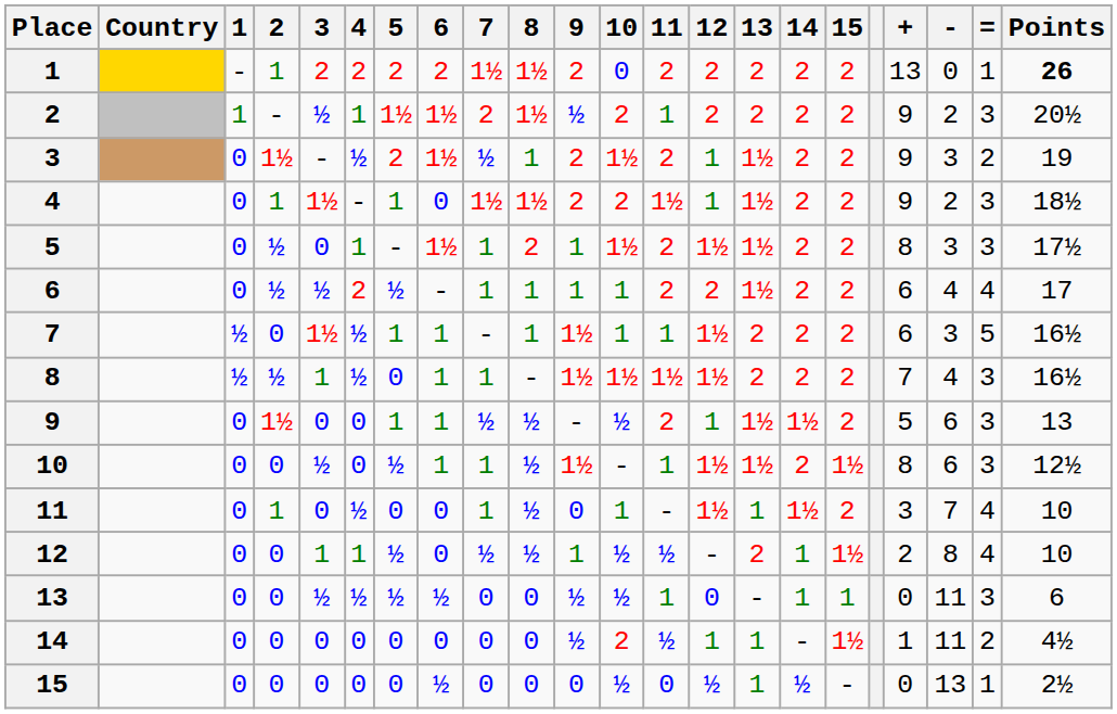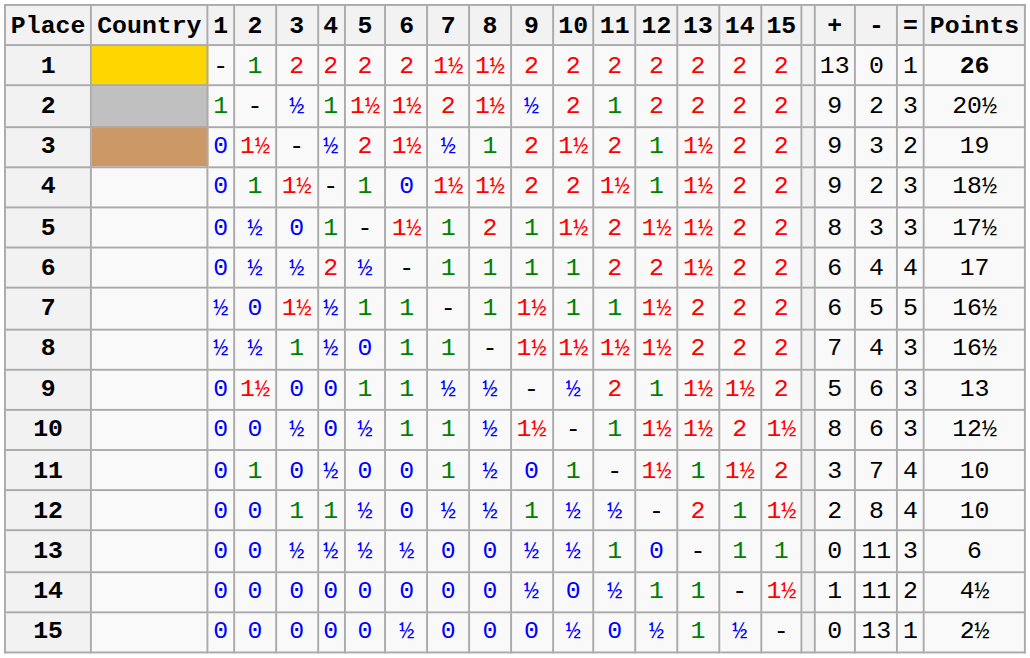row 2 | 10: 0 -> 2
row 8 | -: 3 -> 5
row 15 | 10: 2 -> 0
